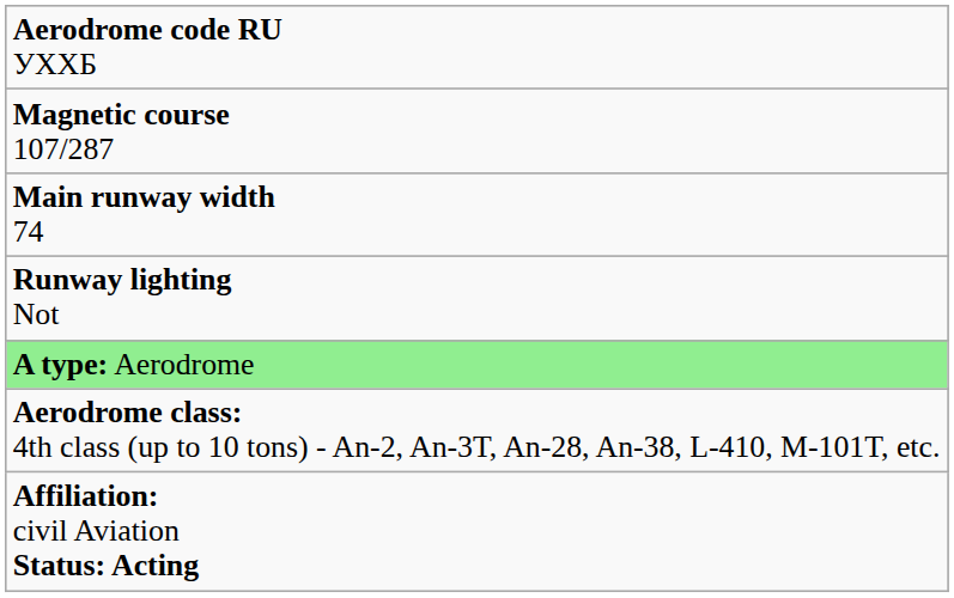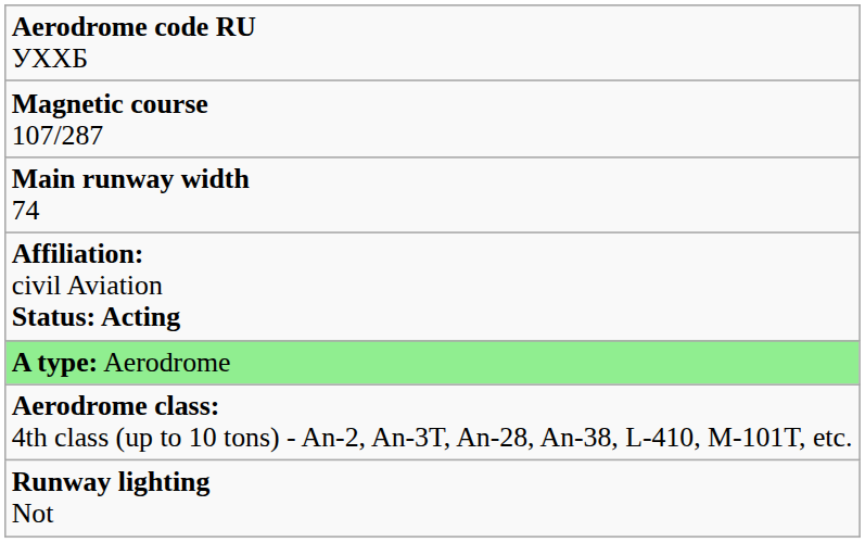row 4 | column 1: Runway lighting Not -> Affiliation: civil Aviation Status: Acting
row 7 | column 1: Affiliation: civil Aviation Status: Acting -> Runway lighting Not
